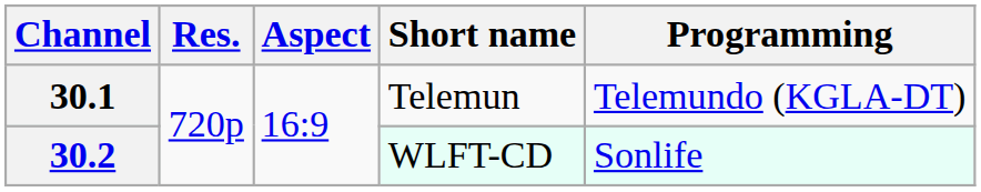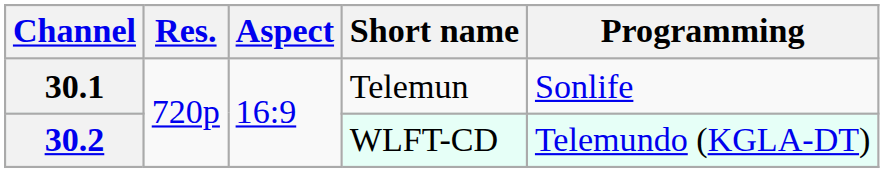30.1 | Programming: Telemundo (KGLA-DT) -> Sonlife
30.2 | Programming: Sonlife -> Telemundo (KGLA-DT)
